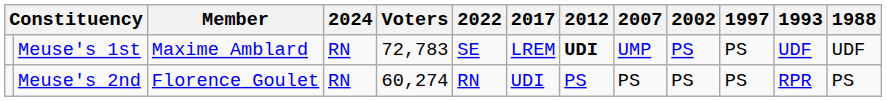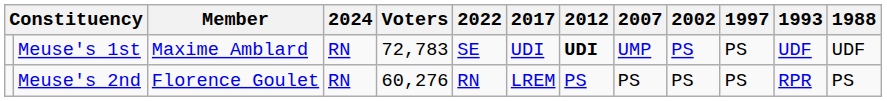Meuse's 1st | 2017: LREM -> UDI
Meuse's 2nd | Voters: 60,274 -> 60,276
Meuse's 2nd | 2017: UDI -> LREM
